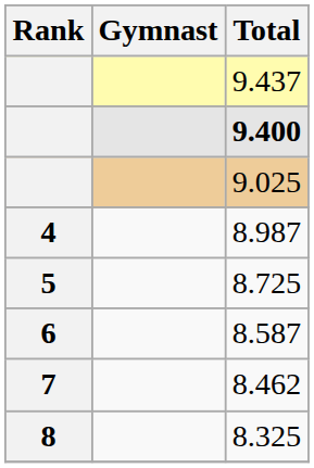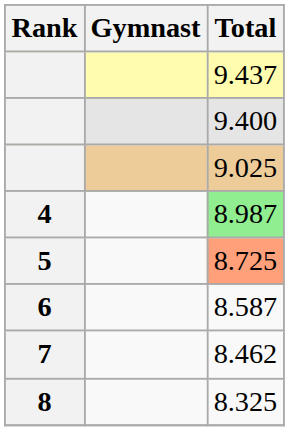9.400 | Total: bold -> normal
8.987 | Total: no background -> lightgreen background
8.725 | Total: no background -> lightsalmon background
